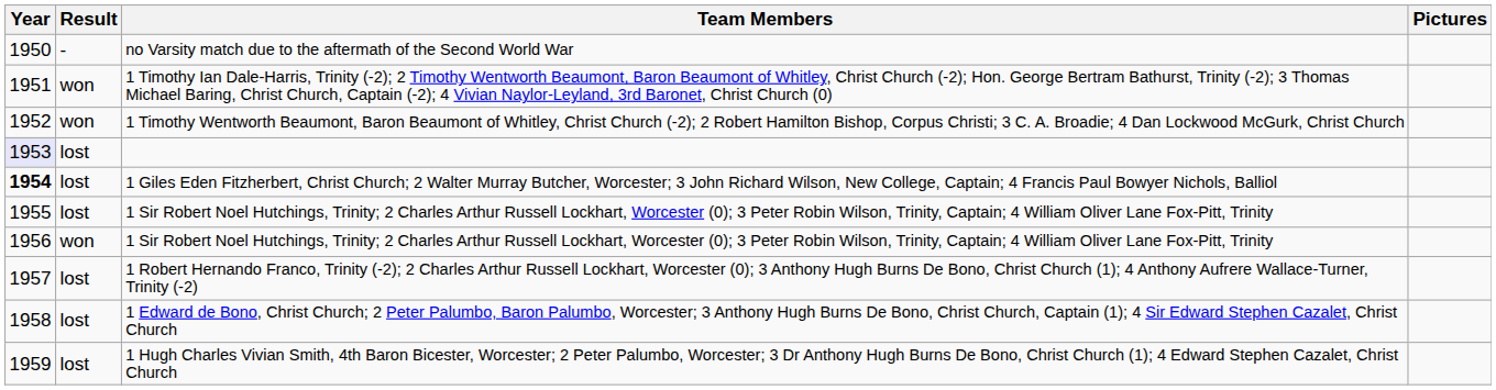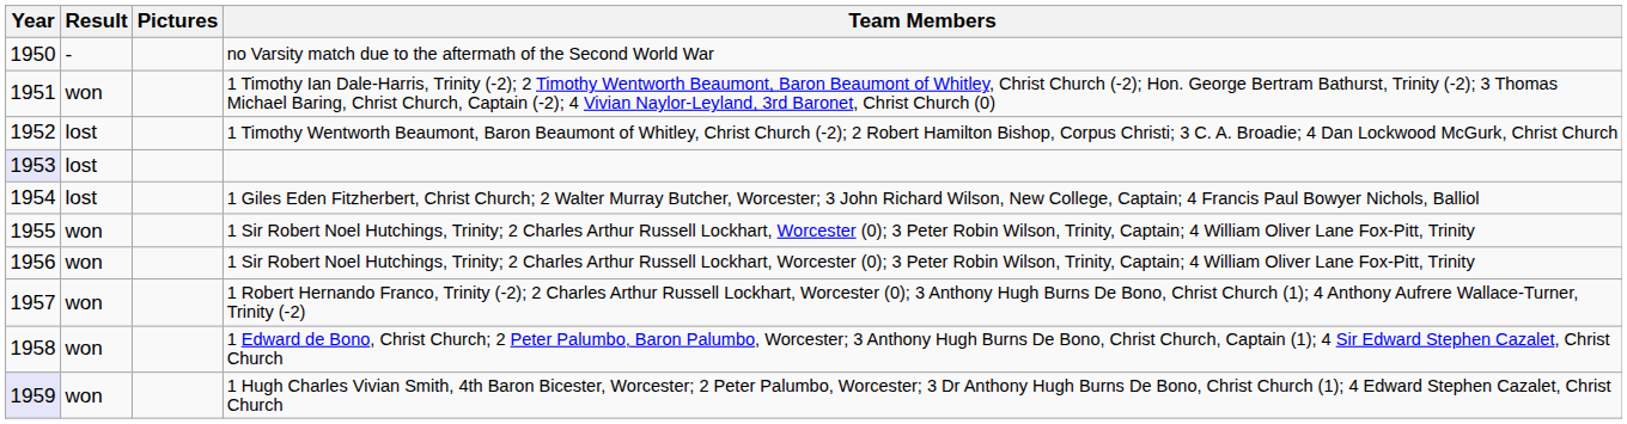columns swapped: Team Members <-> Pictures
row 4 | Result: won -> lost
row 6 | Year: bold -> normal
row 7 | Result: lost -> won
row 9 | Result: lost -> won
row 10 | Result: lost -> won
row 11 | Year: no background -> lavender background
row 11 | Result: lost -> won
